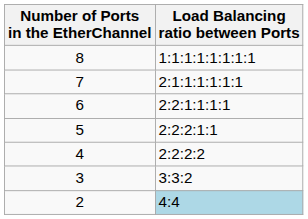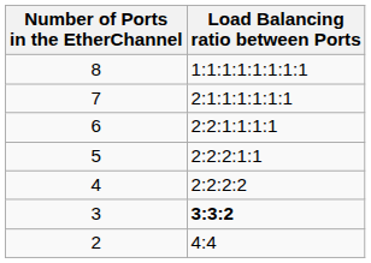3 | Load Balancing ratio between Ports: normal -> bold
2 | Load Balancing ratio between Ports: lightblue background -> no background
